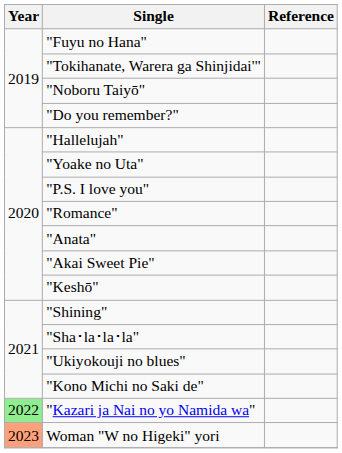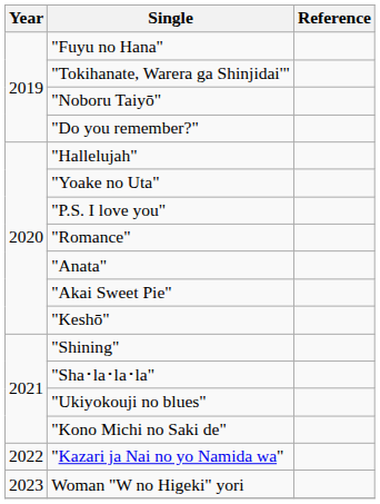"Kazari ja Nai no yo Namida wa" | Year: lightgreen background -> no background
Woman "W no Higeki" yori | Year: lightsalmon background -> no background
